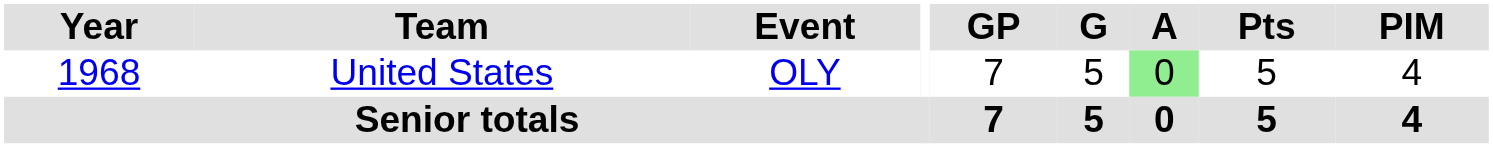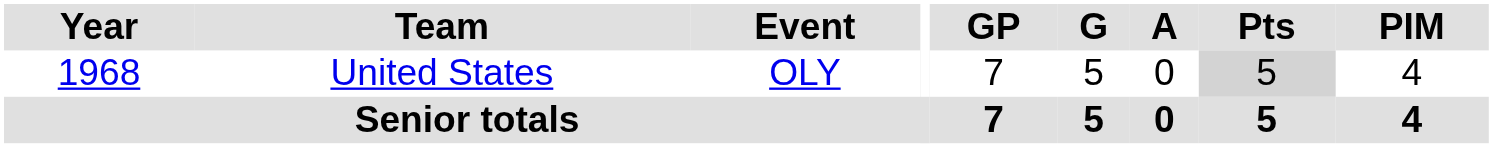United States | A: lightgreen background -> no background
United States | Pts: no background -> lightgrey background
